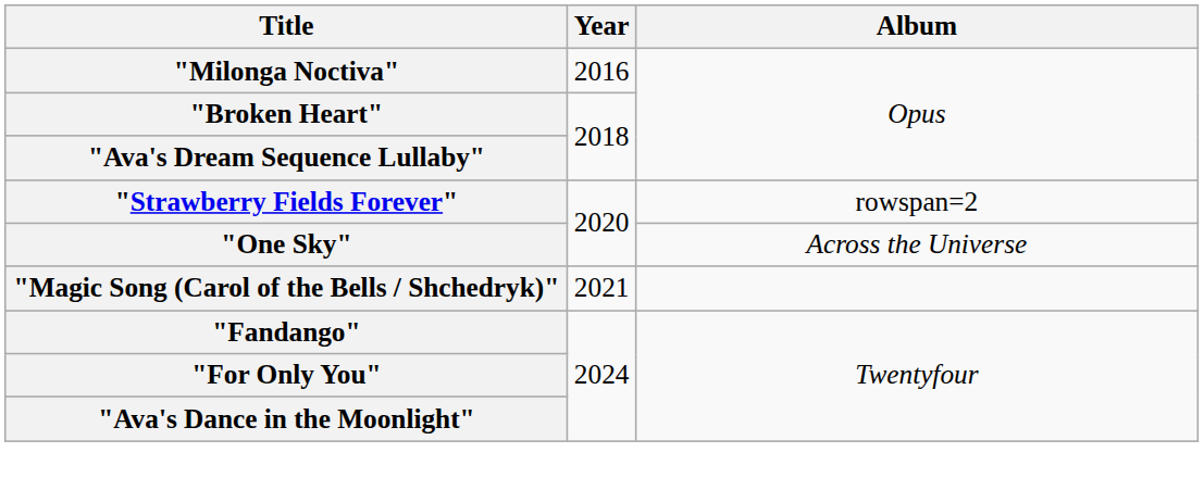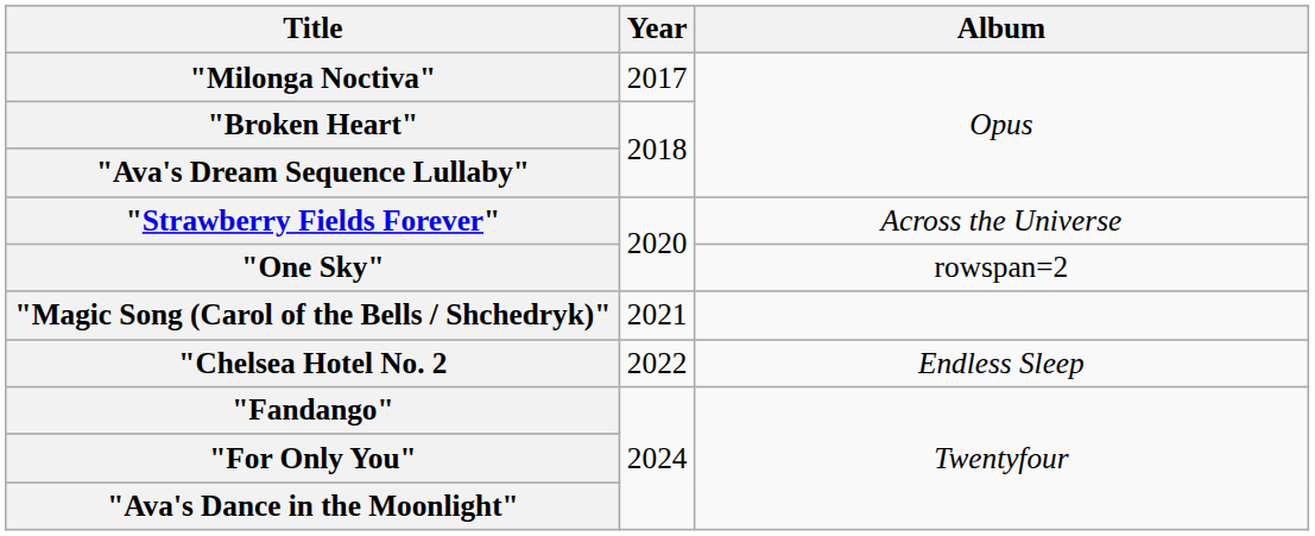"Milonga Noctiva" | Year: 2016 -> 2017
"Strawberry Fields Forever" | Album: rowspan=2 -> Across the Universe
"One Sky" | Album: Across the Universe -> rowspan=2
+ row: "Chelsea Hotel No. 2 | 2022 | Endless Sleep
